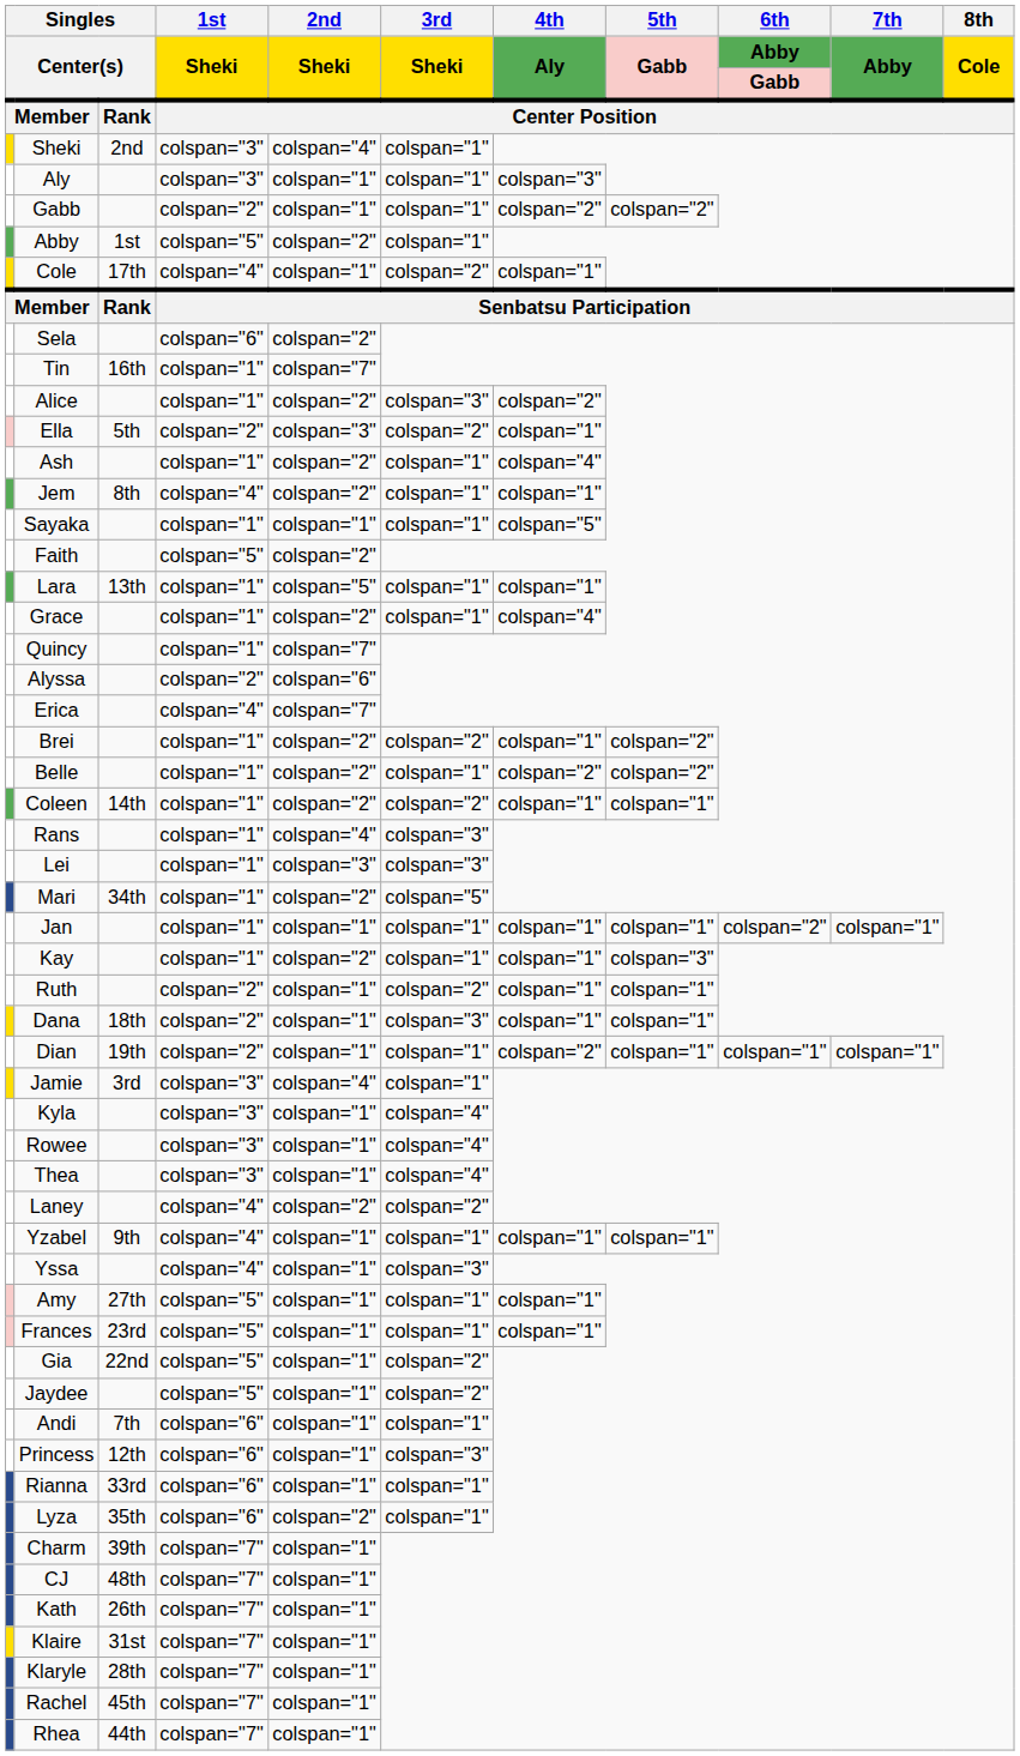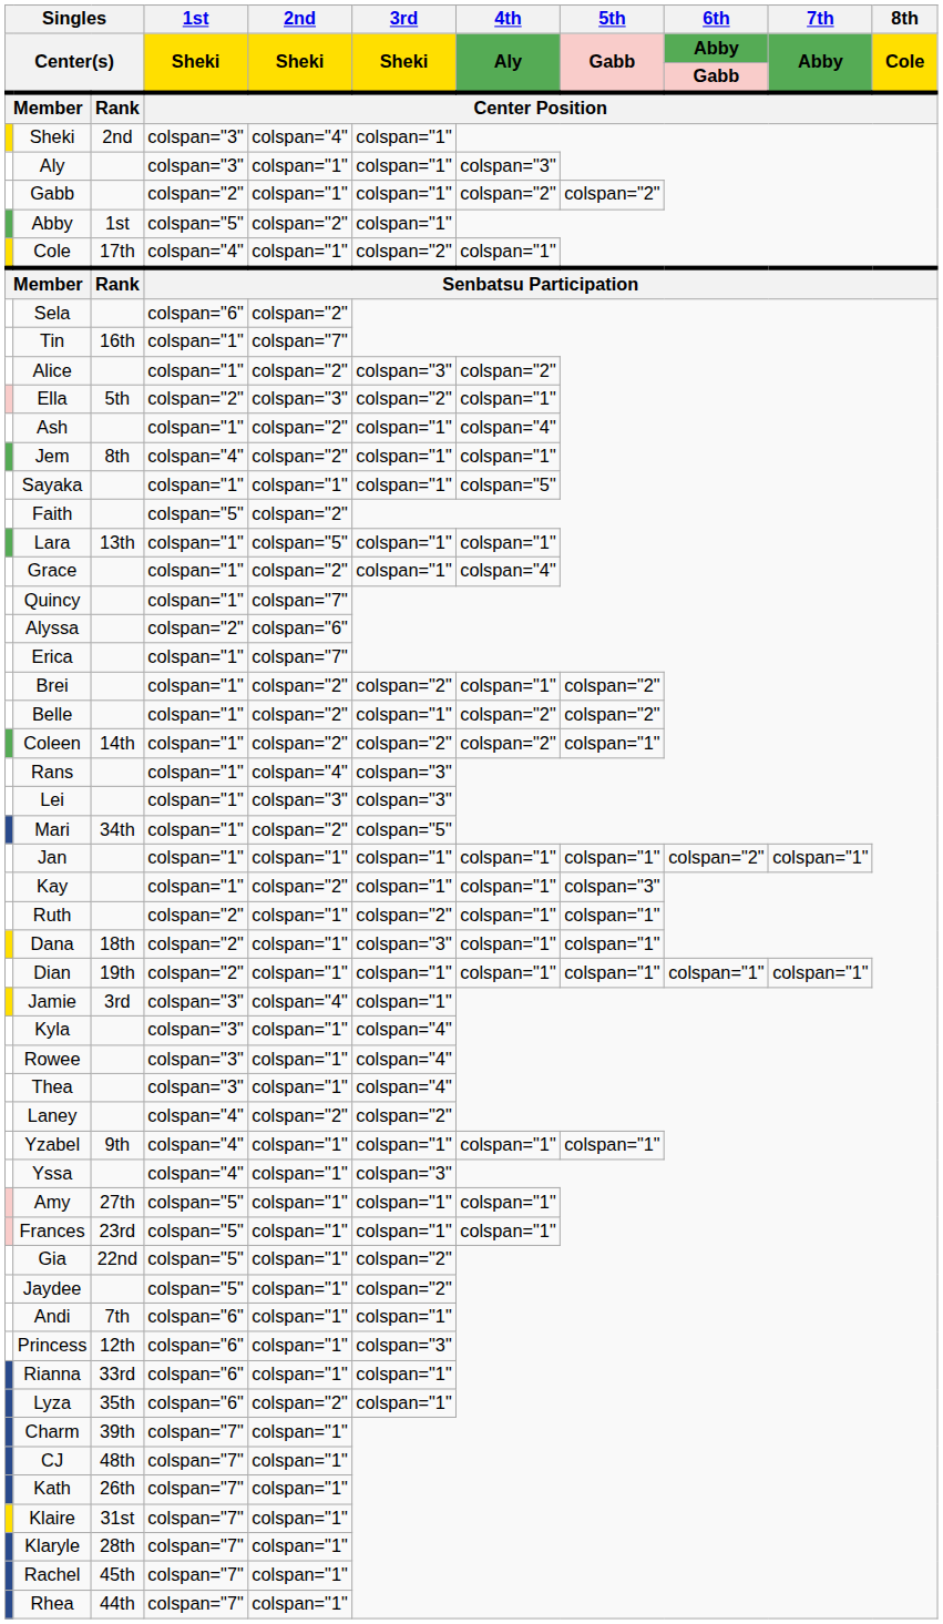Erica | 1st: colspan="4" -> colspan="1"
Coleen | 4th: colspan="1" -> colspan="2"
Dian | 4th: colspan="2" -> colspan="1"
